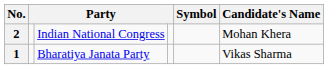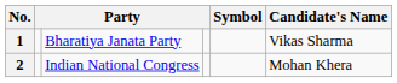rows swapped: 1 <-> 2
